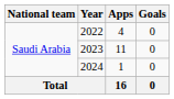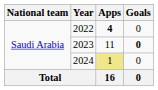2022 | Apps: normal -> bold
2023 | Goals: normal -> bold
2024 | Apps: no background -> khaki background
